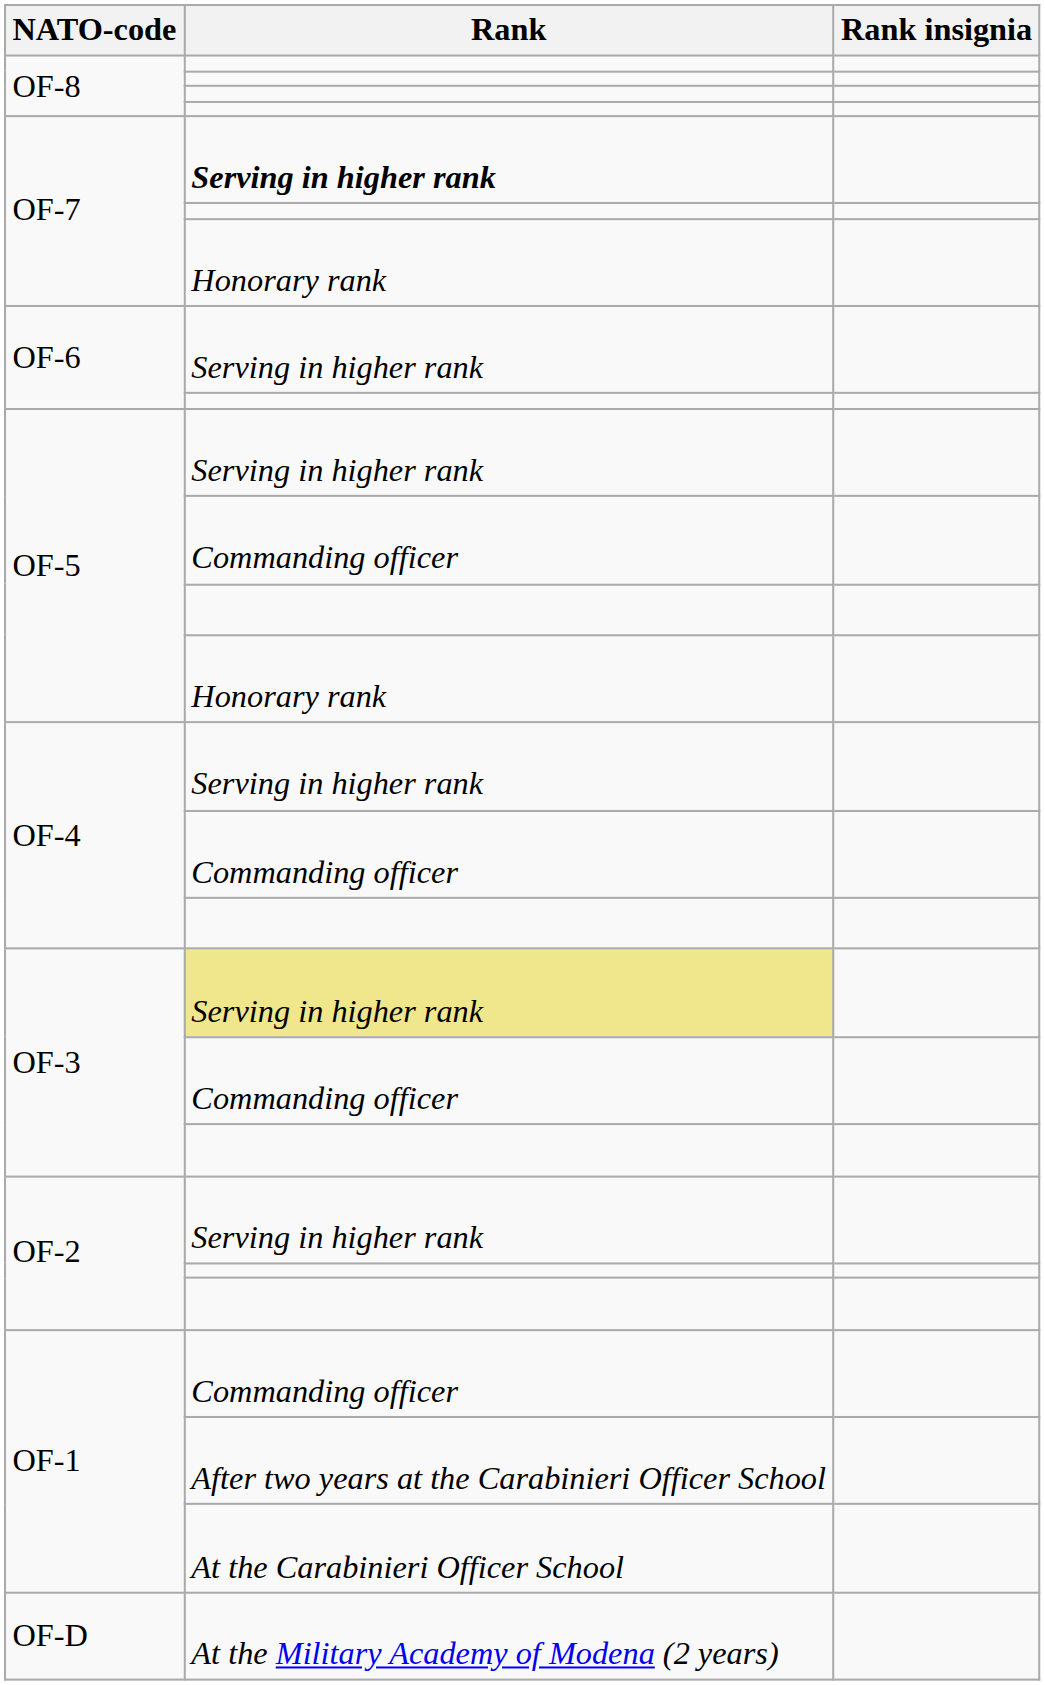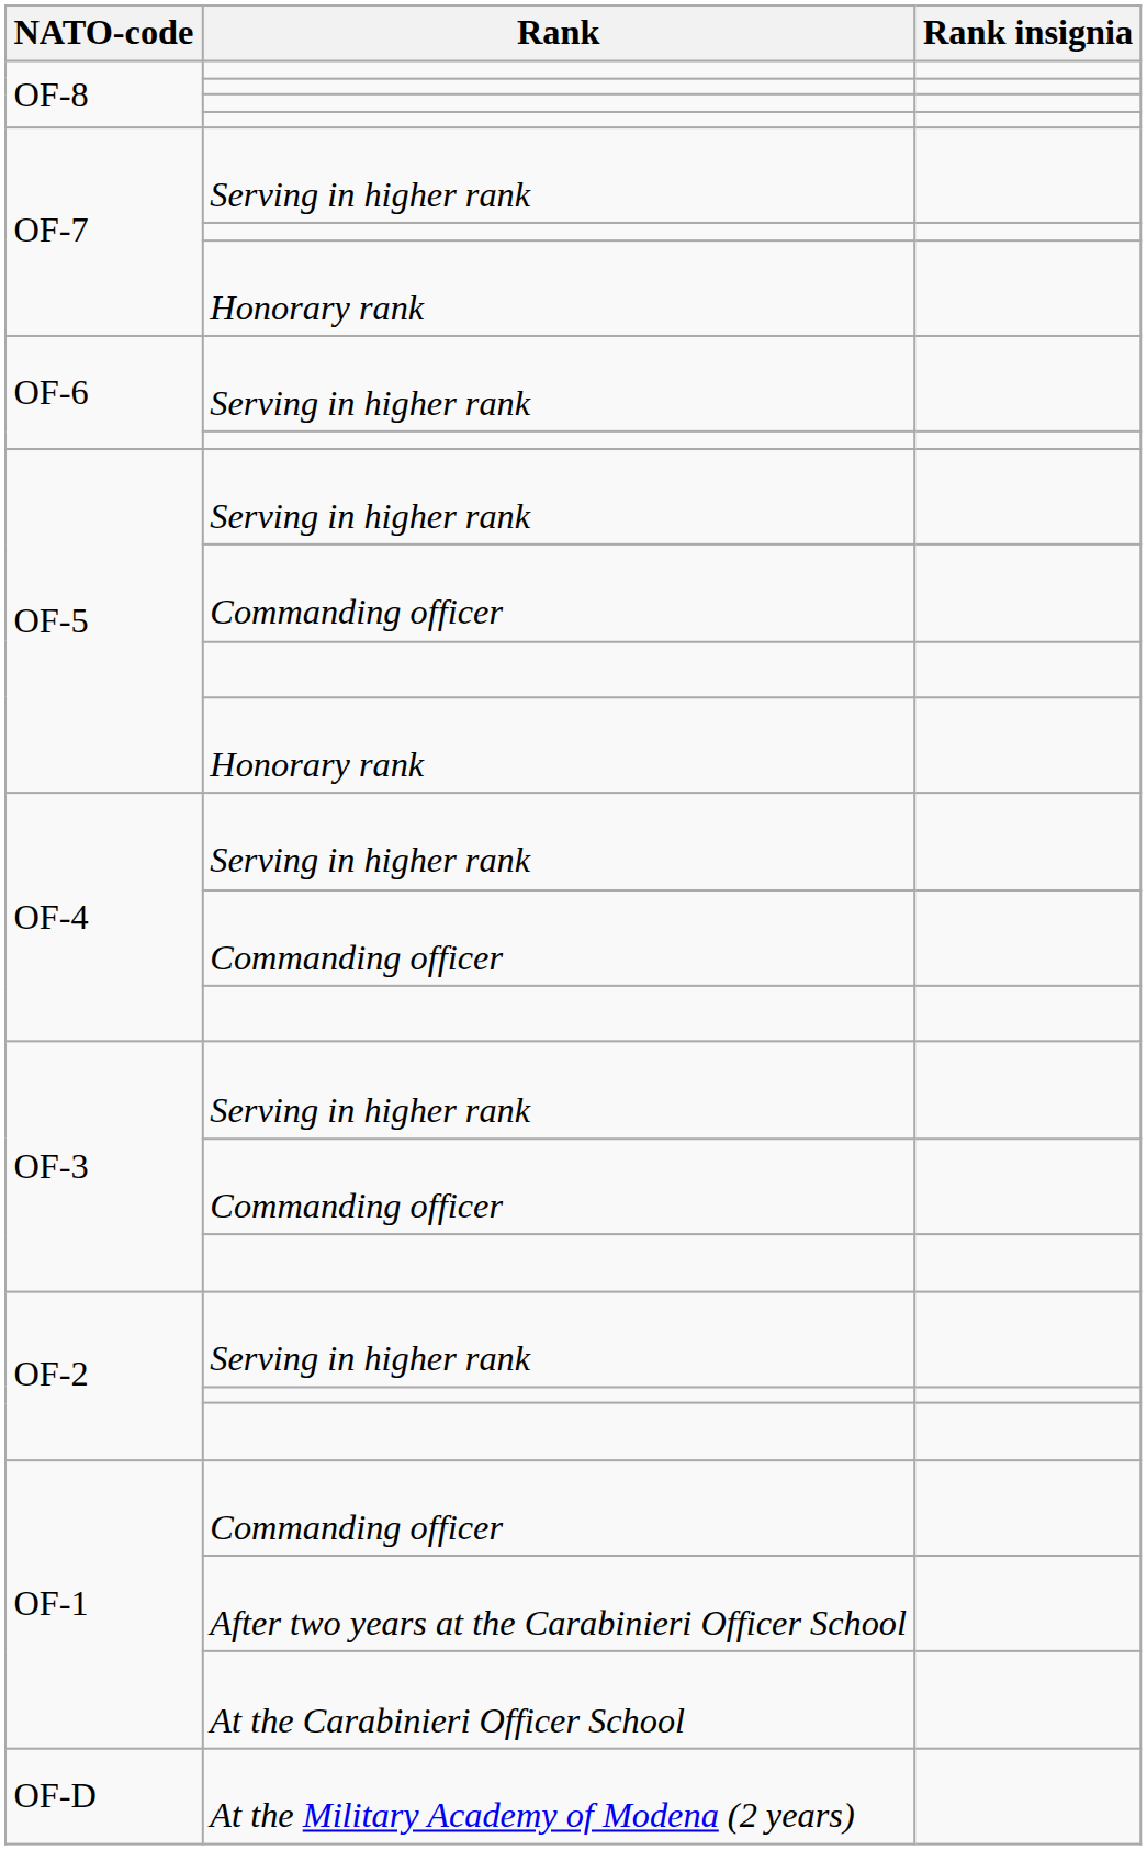OF-7 / Serving in higher rank | Rank: bold -> normal
OF-3 / Serving in higher rank | Rank: khaki background -> no background
